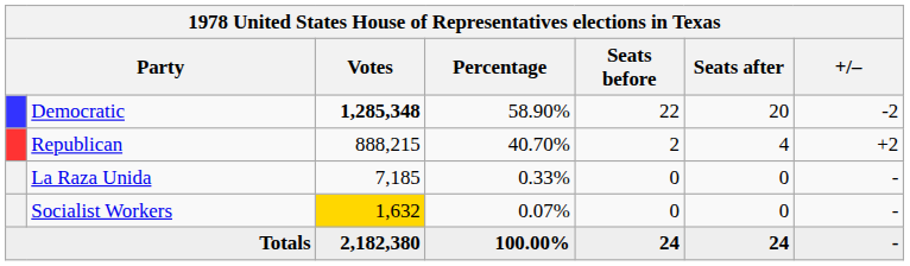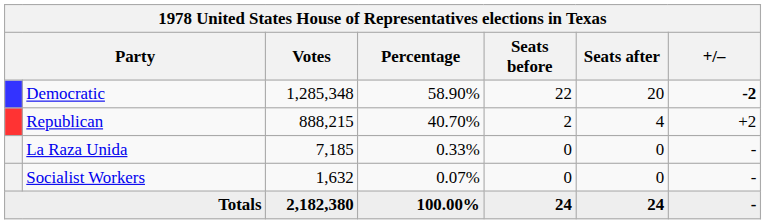Democratic | Votes: bold -> normal
Democratic | +/–: normal -> bold
Socialist Workers | Votes: gold background -> no background
